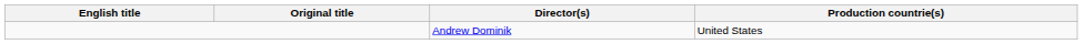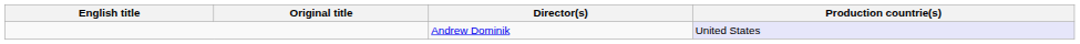Andrew Dominik | Production countrie(s): no background -> lavender background
